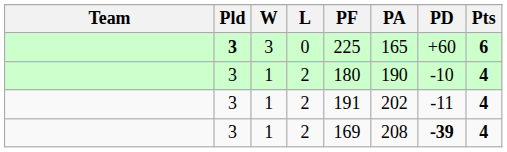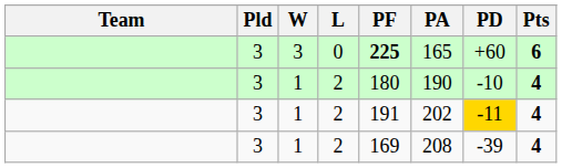row 2 | Pld: bold -> normal
row 2 | PF: normal -> bold
row 4 | PD: no background -> gold background
row 5 | PD: bold -> normal
